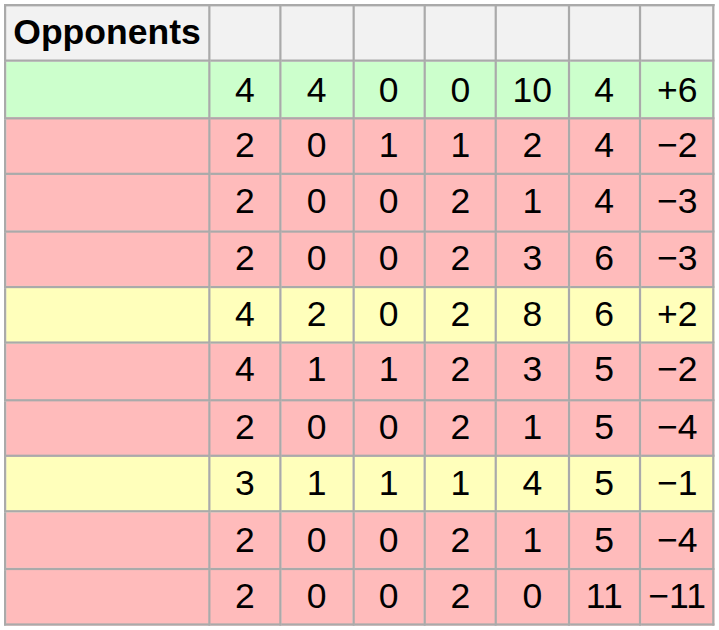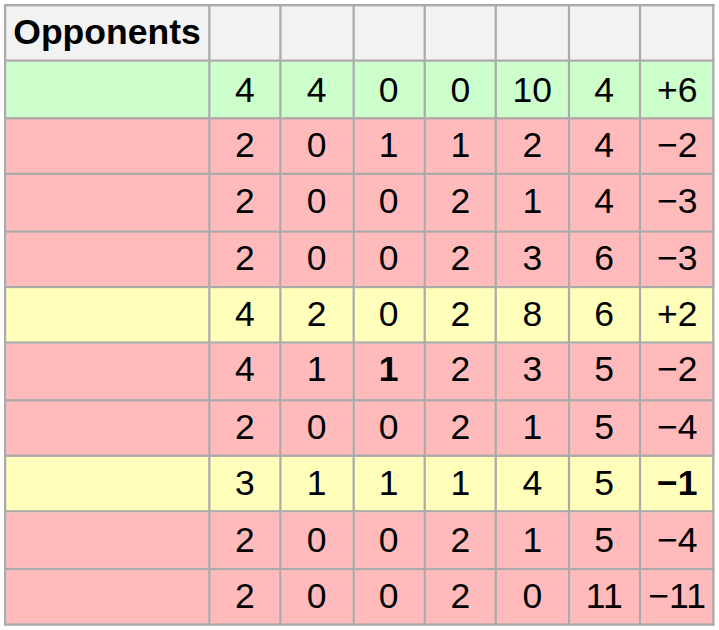row 7 | column 4: normal -> bold
row 9 | column 8: normal -> bold
